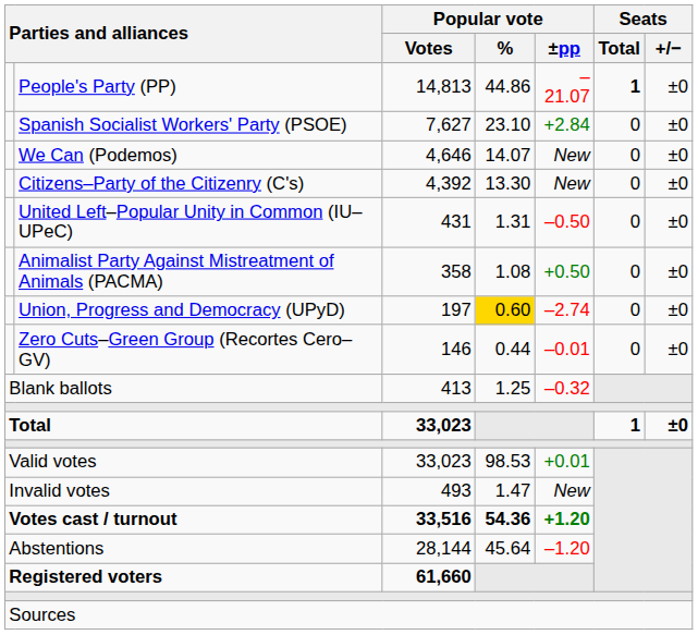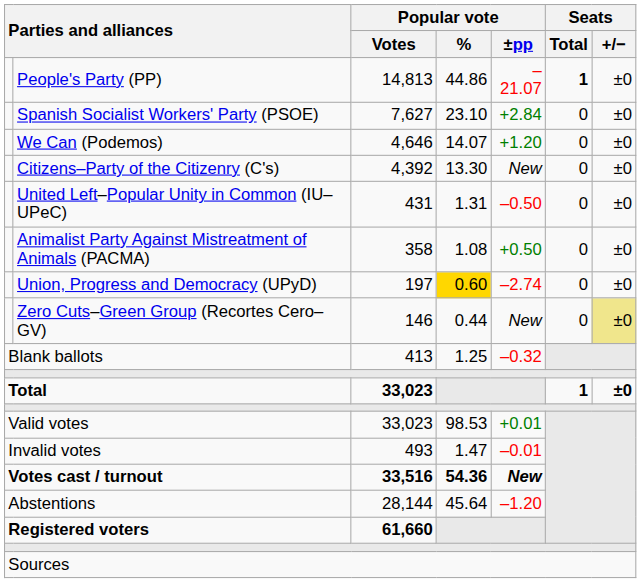We Can (Podemos) | Popular vote / ±pp: New -> +1.20
Zero Cuts–Green Group (Recortes Cero–GV) | Popular vote / ±pp: –0.01 -> New
Zero Cuts–Green Group (Recortes Cero–GV) | Seats / +/−: no background -> khaki background
Invalid votes | Popular vote / ±pp: New -> –0.01
Votes cast / turnout | Popular vote / ±pp: +1.20 -> New
